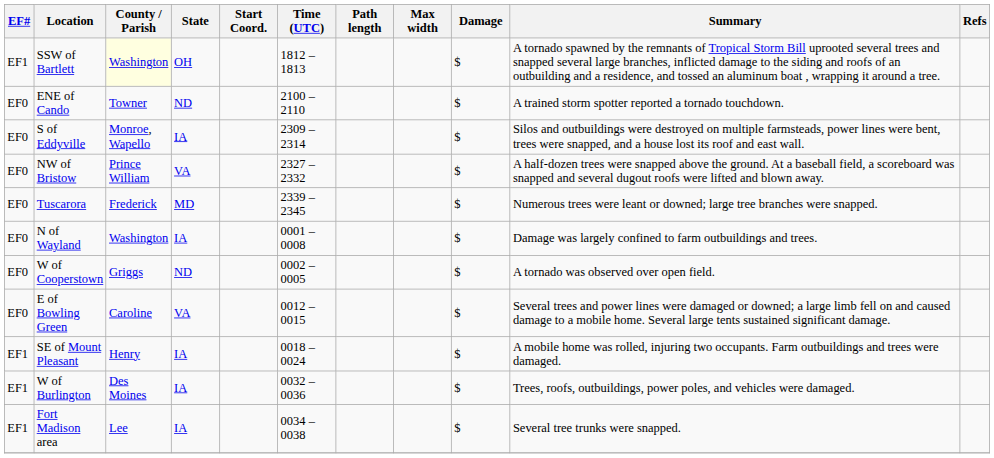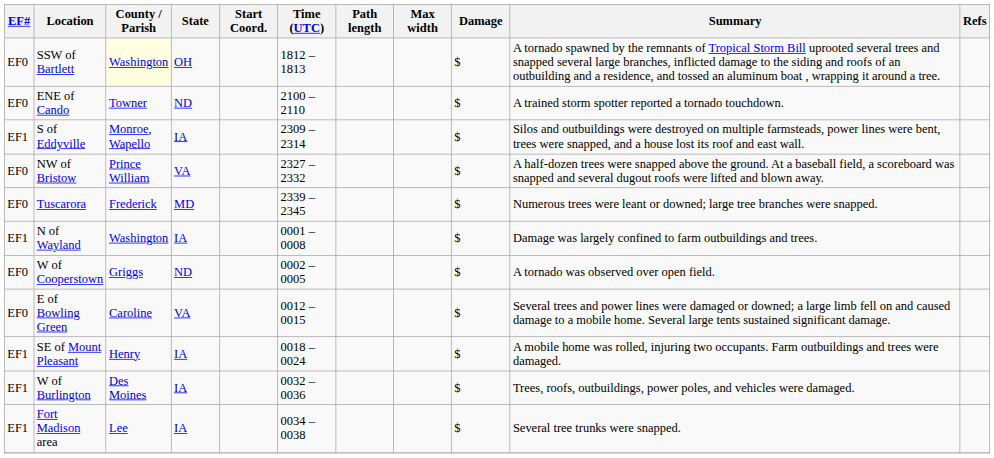SSW of Bartlett | EF#: EF1 -> EF0
S of Eddyville | EF#: EF0 -> EF1
N of Wayland | EF#: EF0 -> EF1
